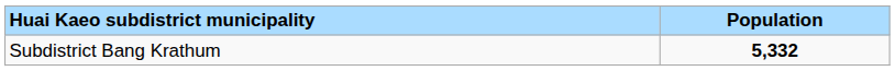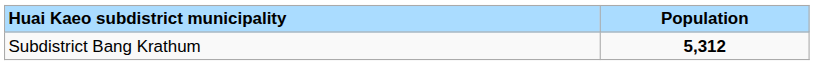Subdistrict Bang Krathum | Population: 5,332 -> 5,312
